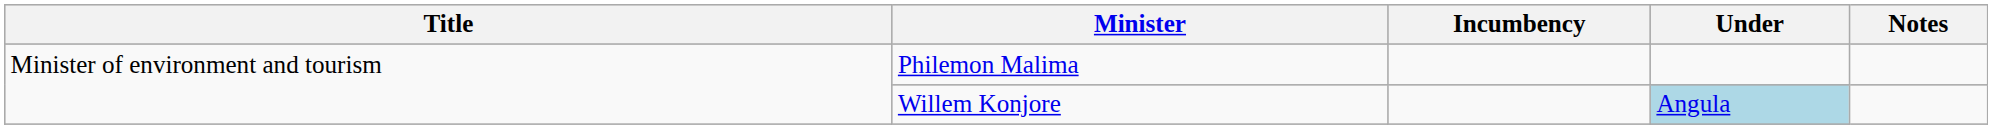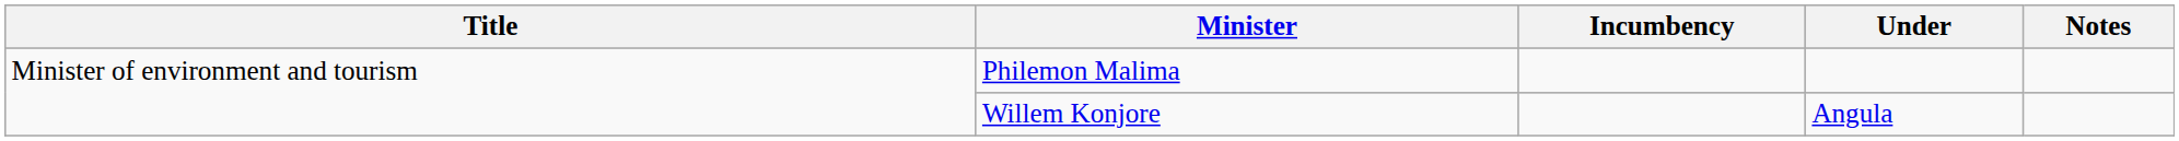Willem Konjore | Under: lightblue background -> no background
